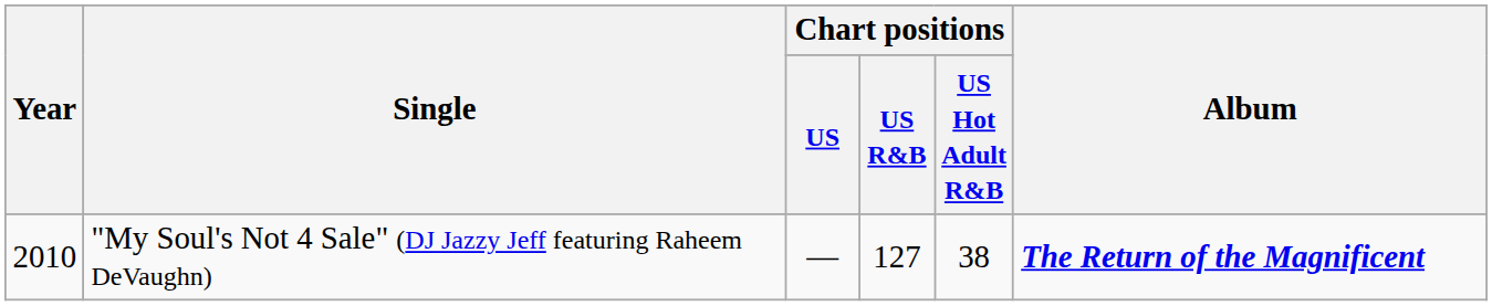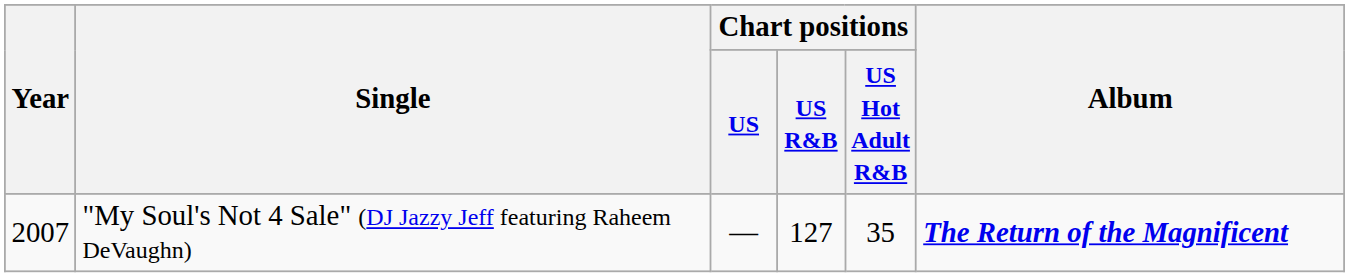row 3 | Year: 2010 -> 2007
row 3 | Chart positions / US Hot Adult R&B: 38 -> 35
